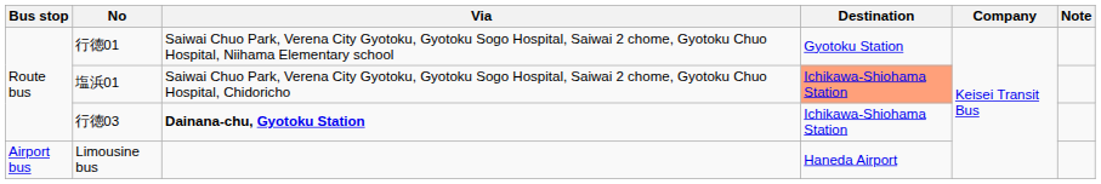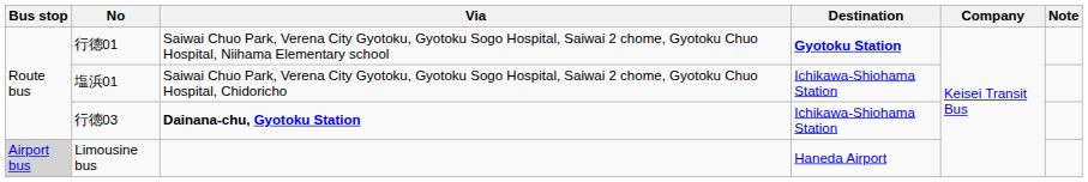行徳01 | Destination: normal -> bold
塩浜01 | Destination: lightsalmon background -> no background
Limousine bus | Bus stop: no background -> lightgrey background
